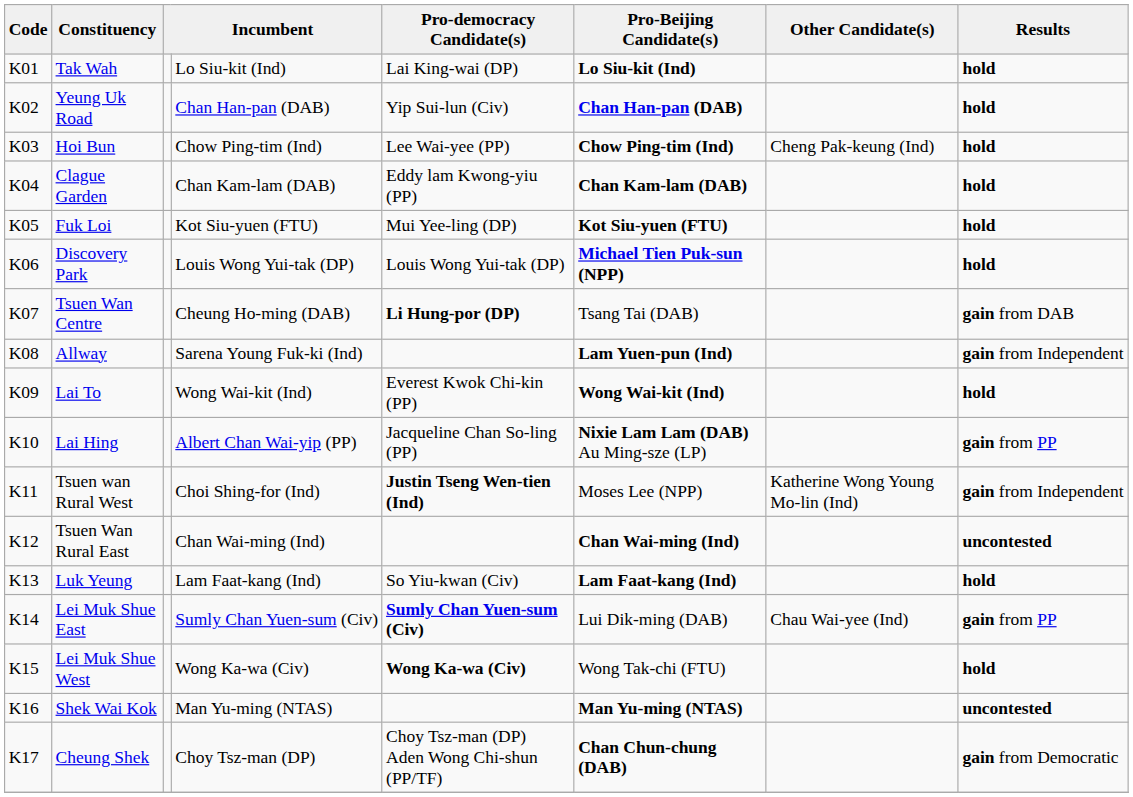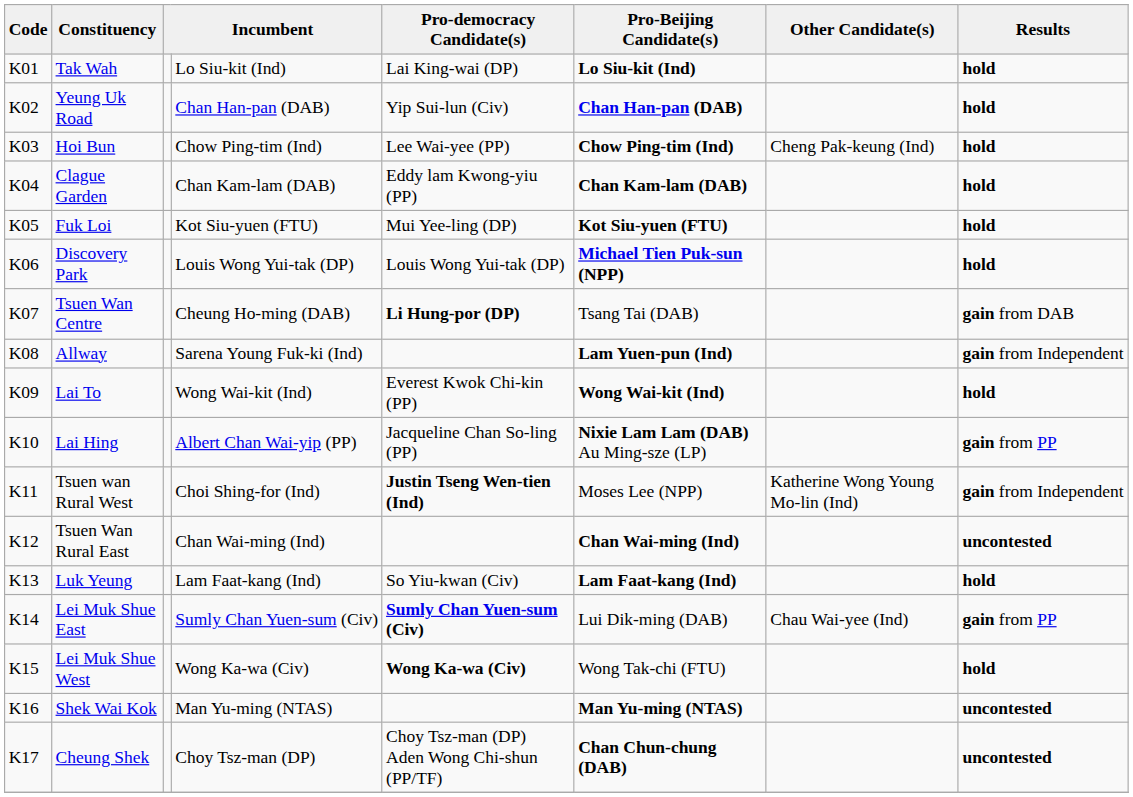Cheung Shek | column 8: gain from Democratic -> uncontested
